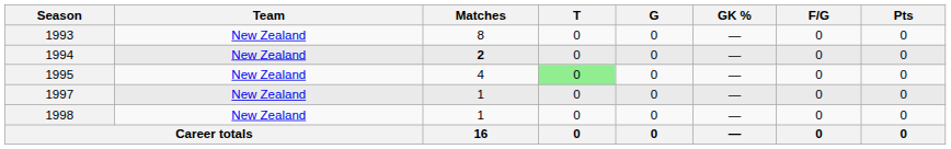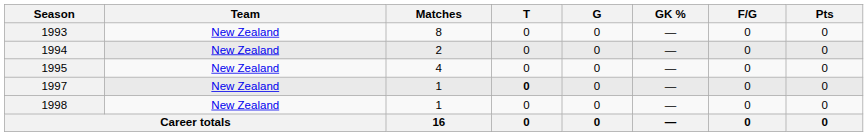1994 | Matches: bold -> normal
1995 | T: lightgreen background -> no background
1997 | T: normal -> bold
